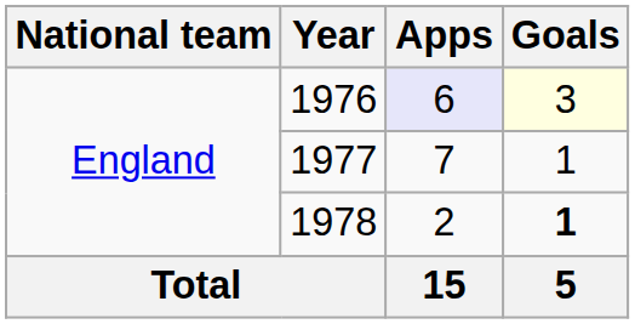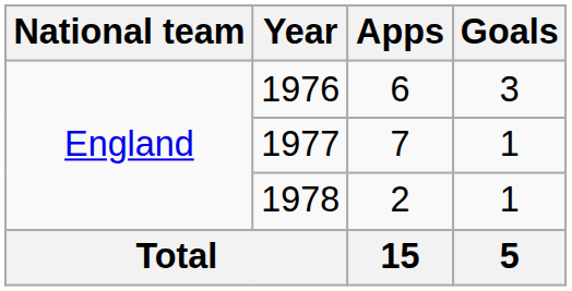1976 | Apps: lavender background -> no background
1976 | Goals: lightyellow background -> no background
1978 | Goals: bold -> normal
